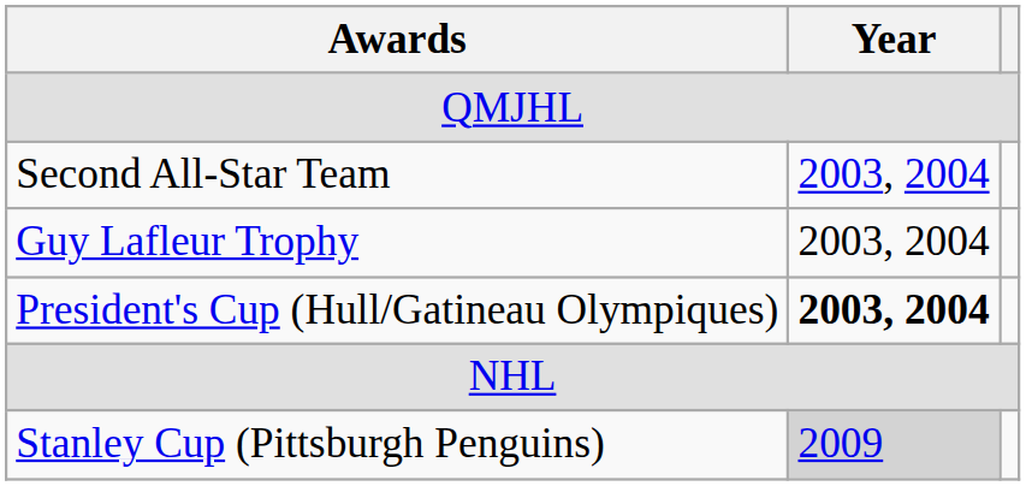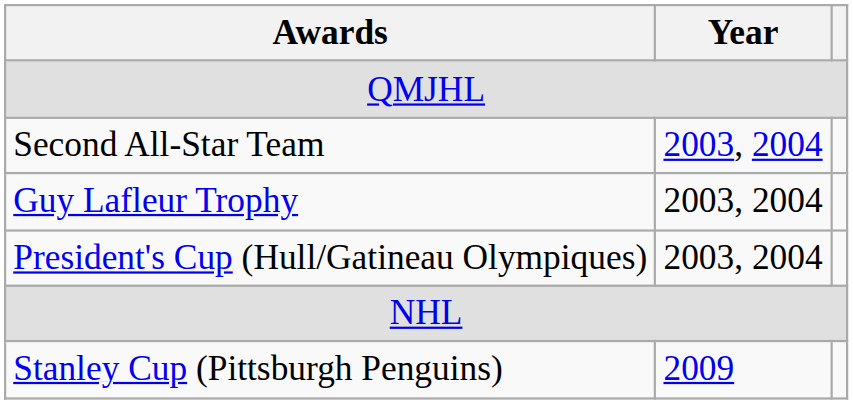President's Cup (Hull/Gatineau Olympiques) | Year: bold -> normal
Stanley Cup (Pittsburgh Penguins) | Year: lightgrey background -> no background
